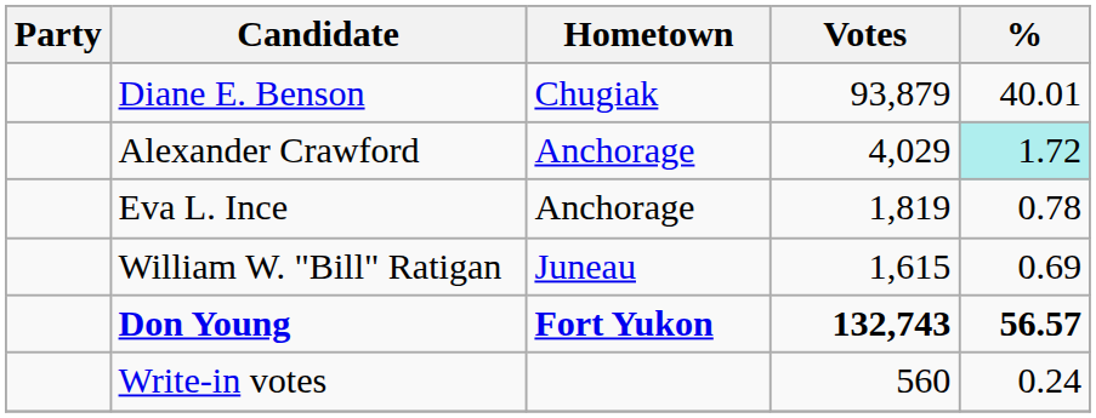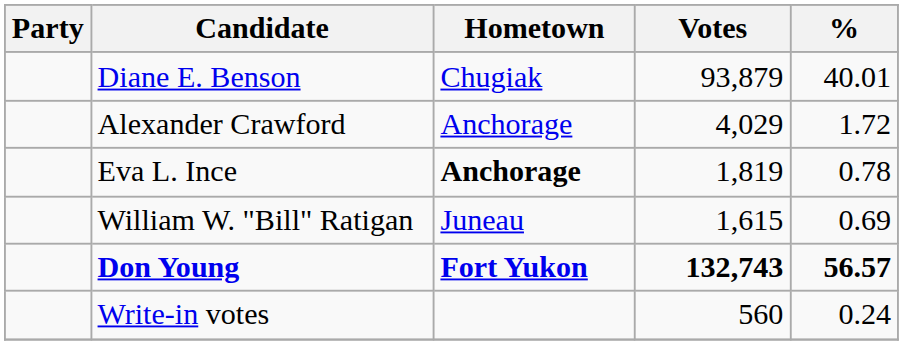Alexander Crawford | %: paleturquoise background -> no background
Eva L. Ince | Hometown: normal -> bold
